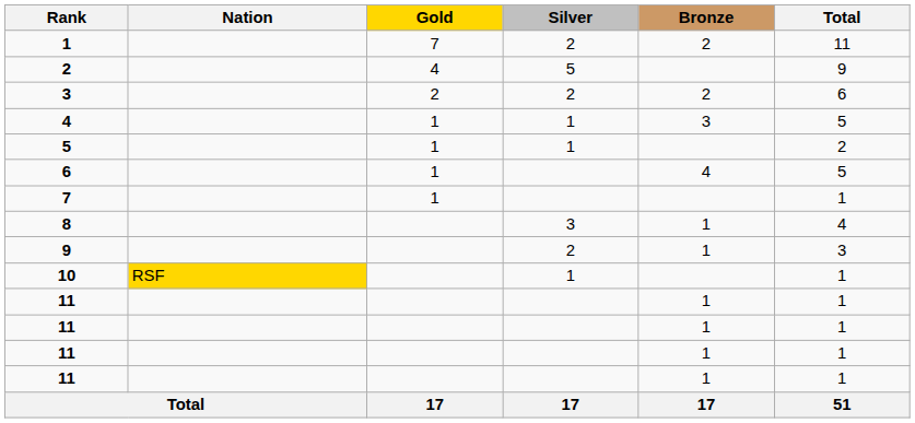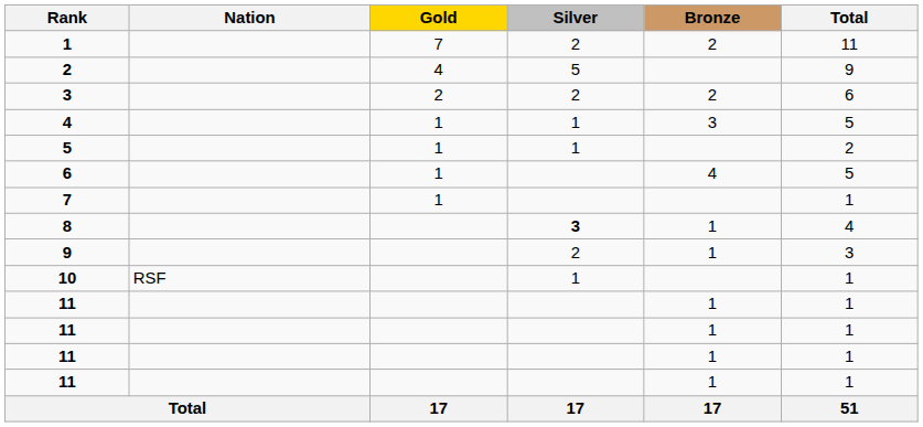8 | Silver: normal -> bold
10 | Nation: gold background -> no background
